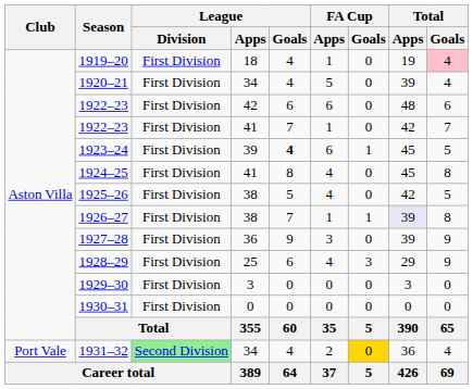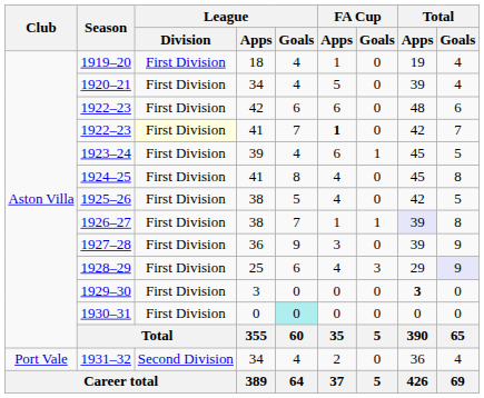1919–20 | Total / Goals: pink background -> no background
1922–23 / 41 | League / Division: no background -> lightyellow background
1922–23 / 41 | FA Cup / Apps: normal -> bold
1923–24 | League / Goals: bold -> normal
1928–29 | Total / Goals: no background -> lavender background
1929–30 | Total / Apps: normal -> bold
1930–31 | League / Goals: no background -> paleturquoise background
1931–32 | League / Division: lightgreen background -> no background
1931–32 | FA Cup / Goals: gold background -> no background
